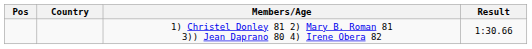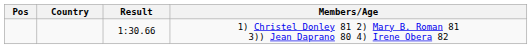columns swapped: Members/Age <-> Result
